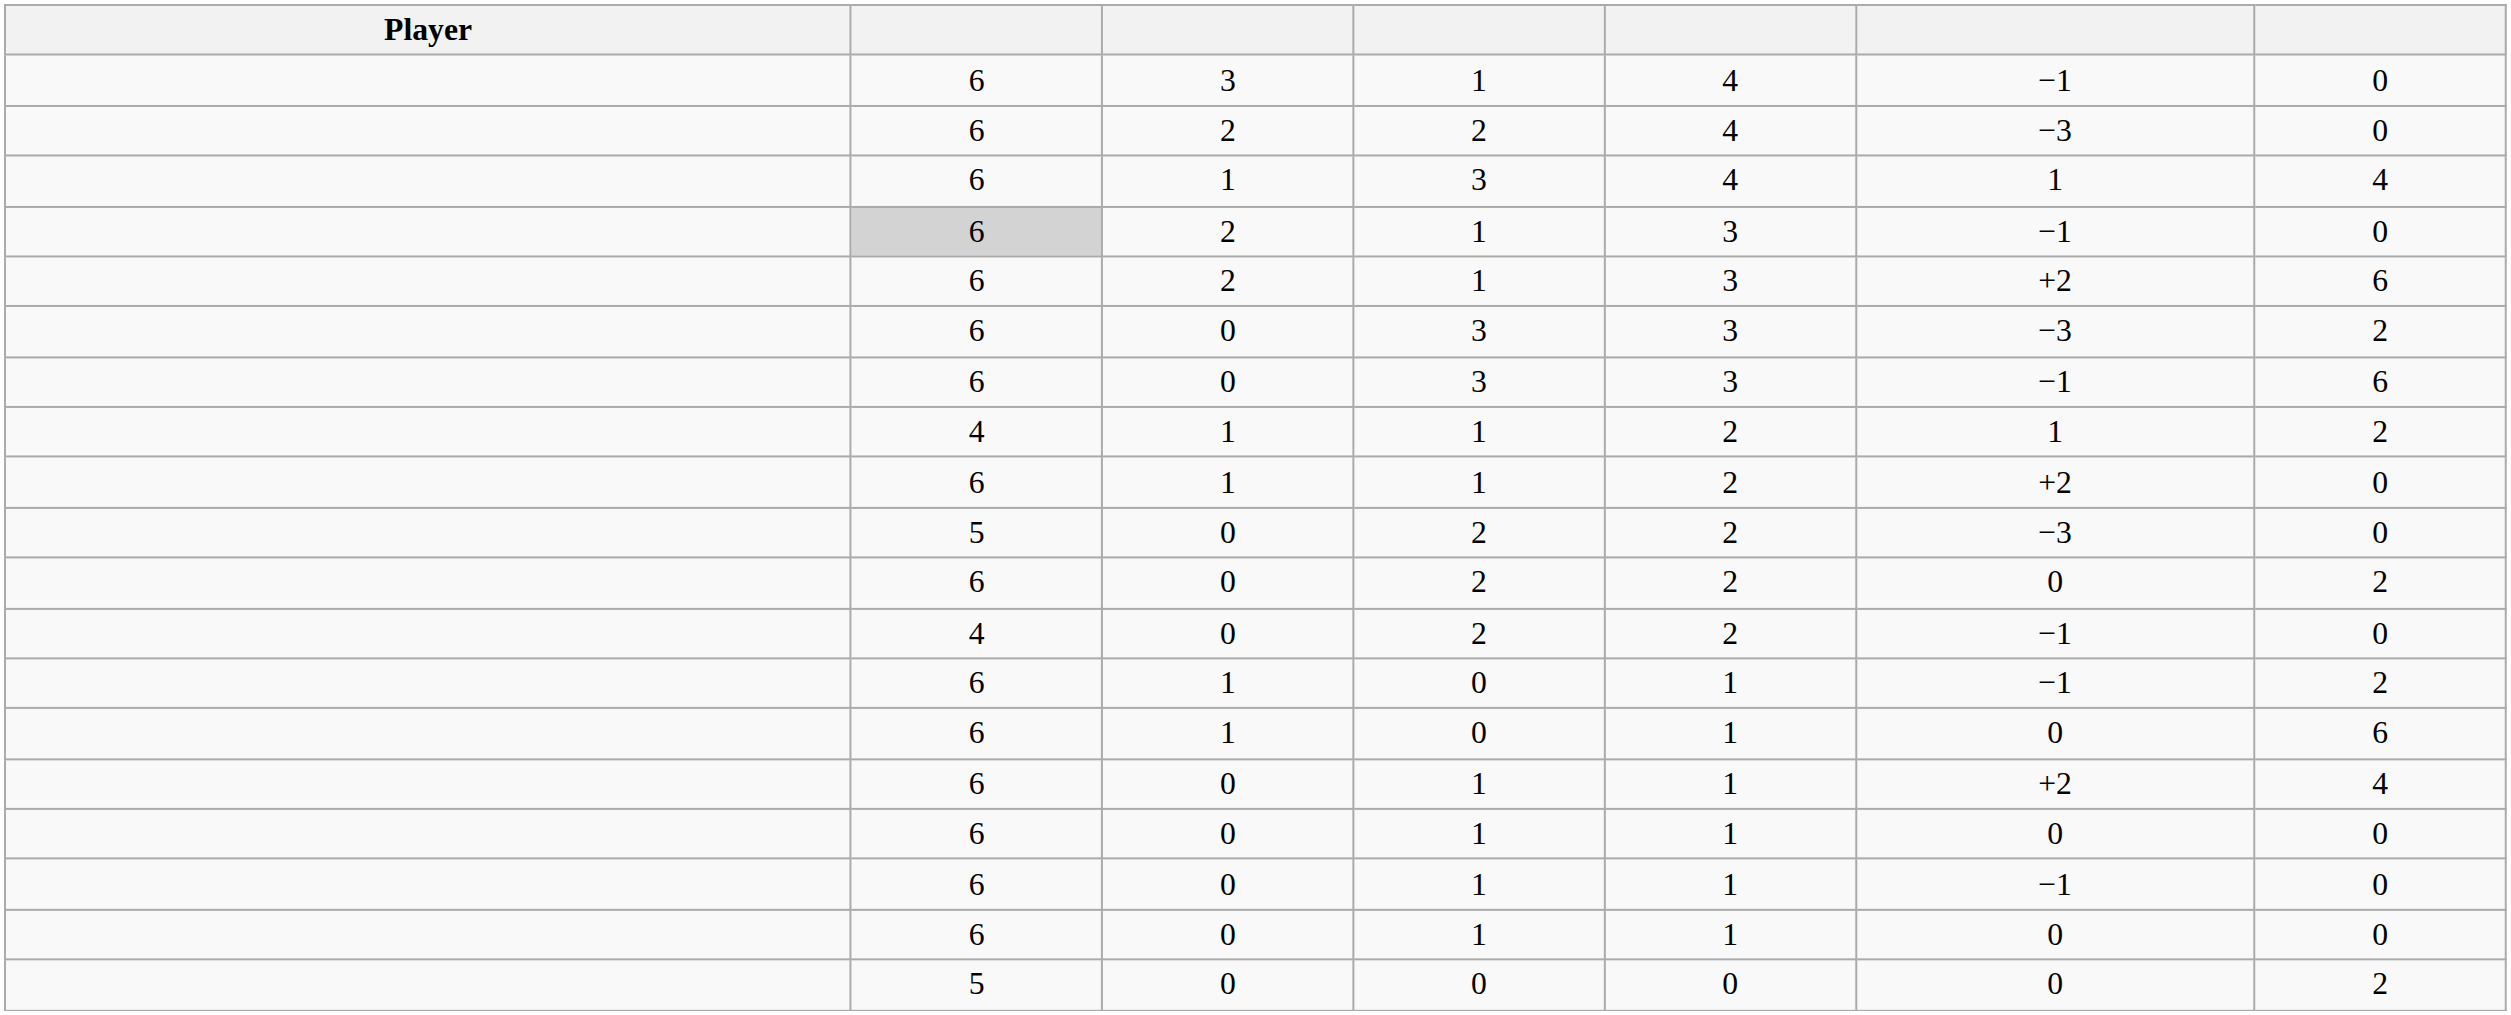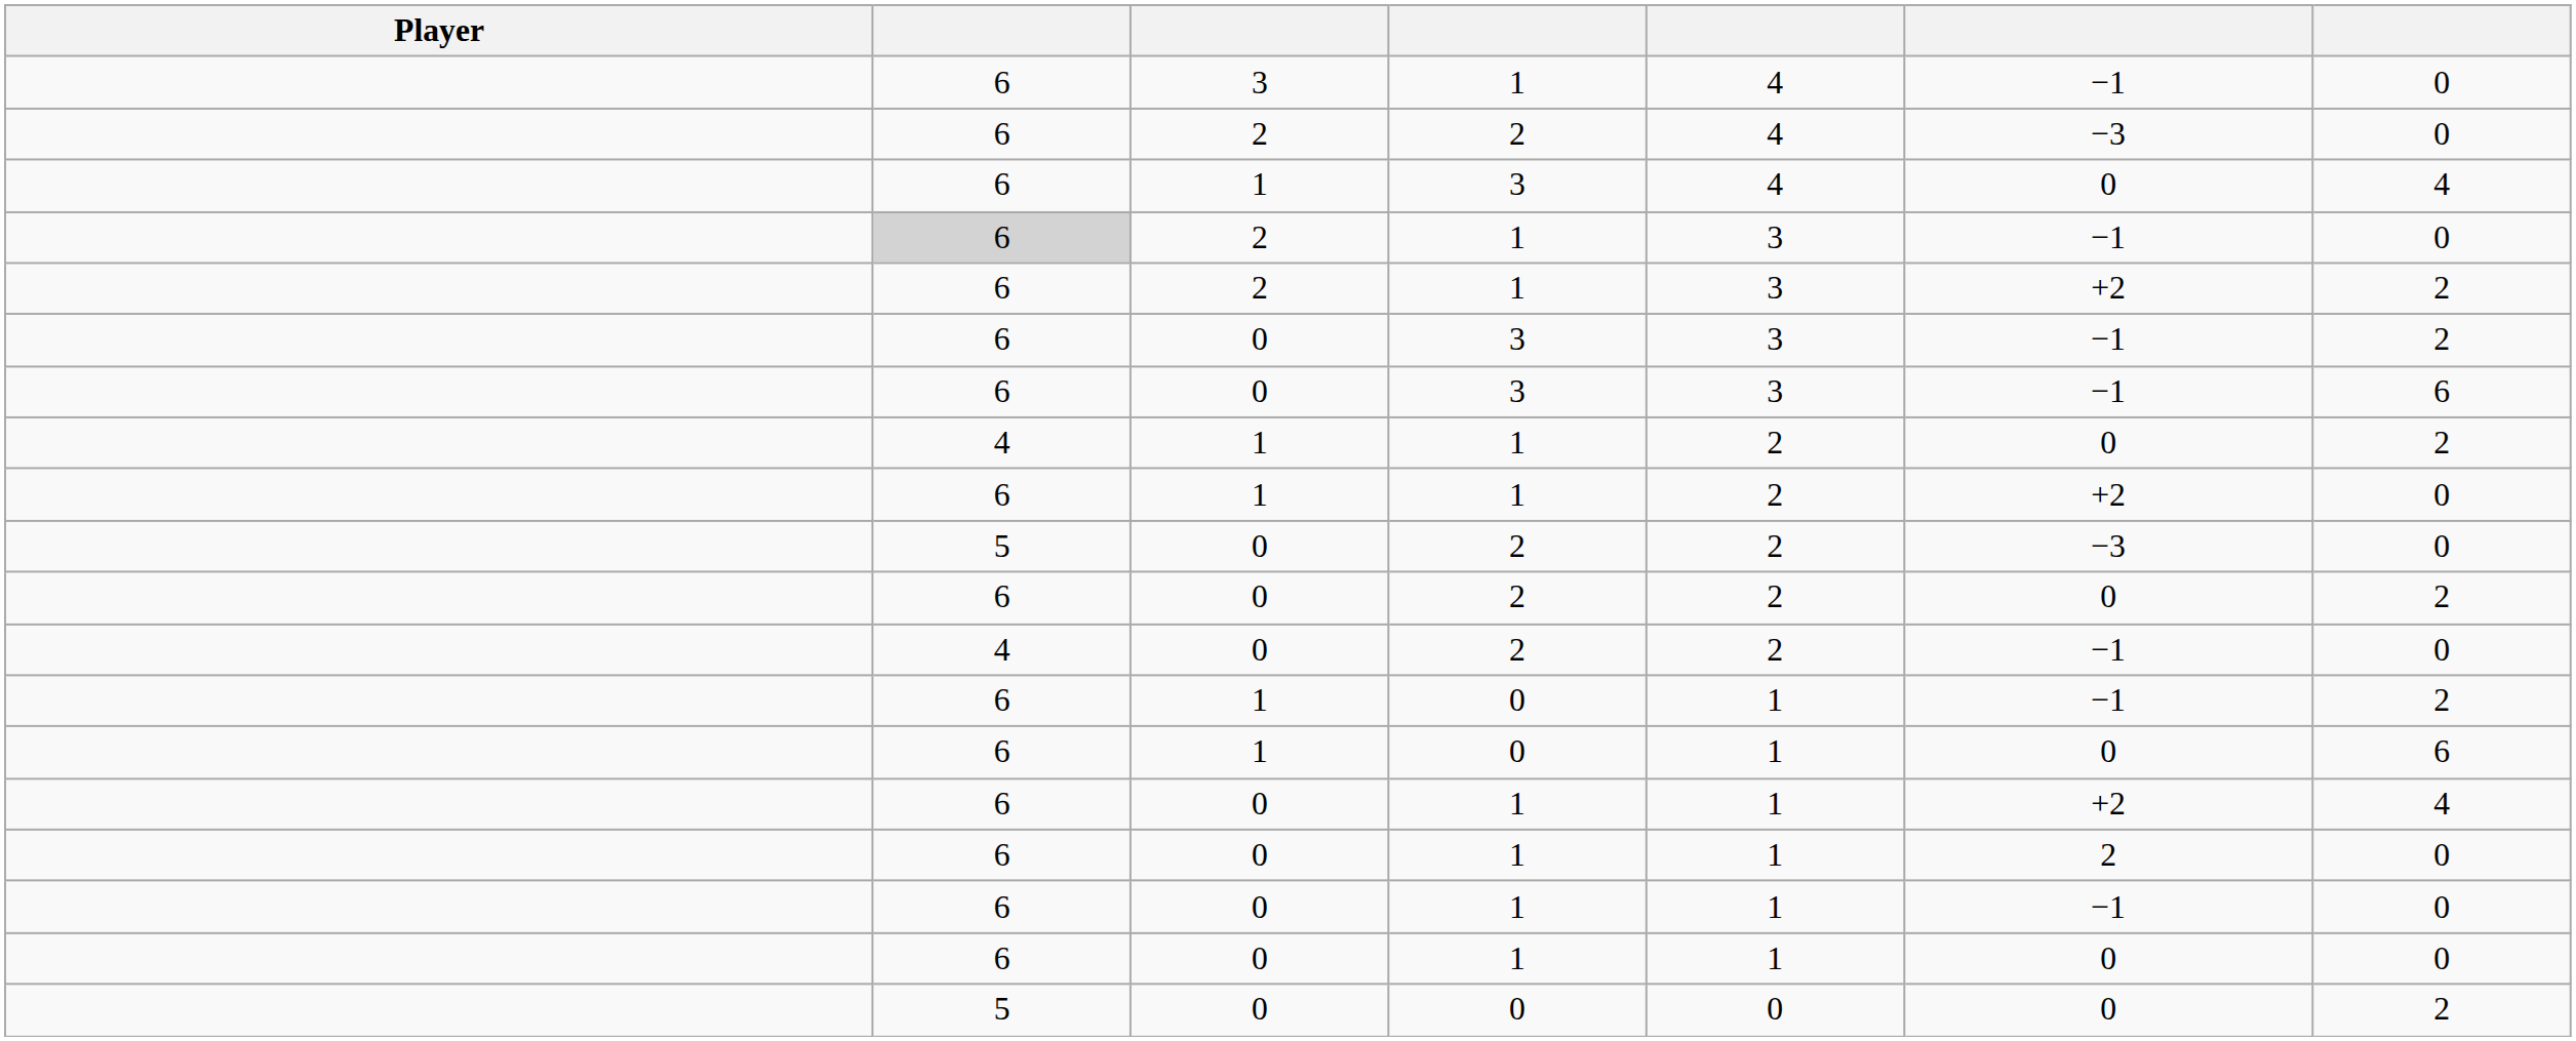row 4 | column 6: 1 -> 0
row 6 | column 7: 6 -> 2
row 7 | column 6: −3 -> −1
row 9 | column 6: 1 -> 0
row 17 | column 6: 0 -> 2
